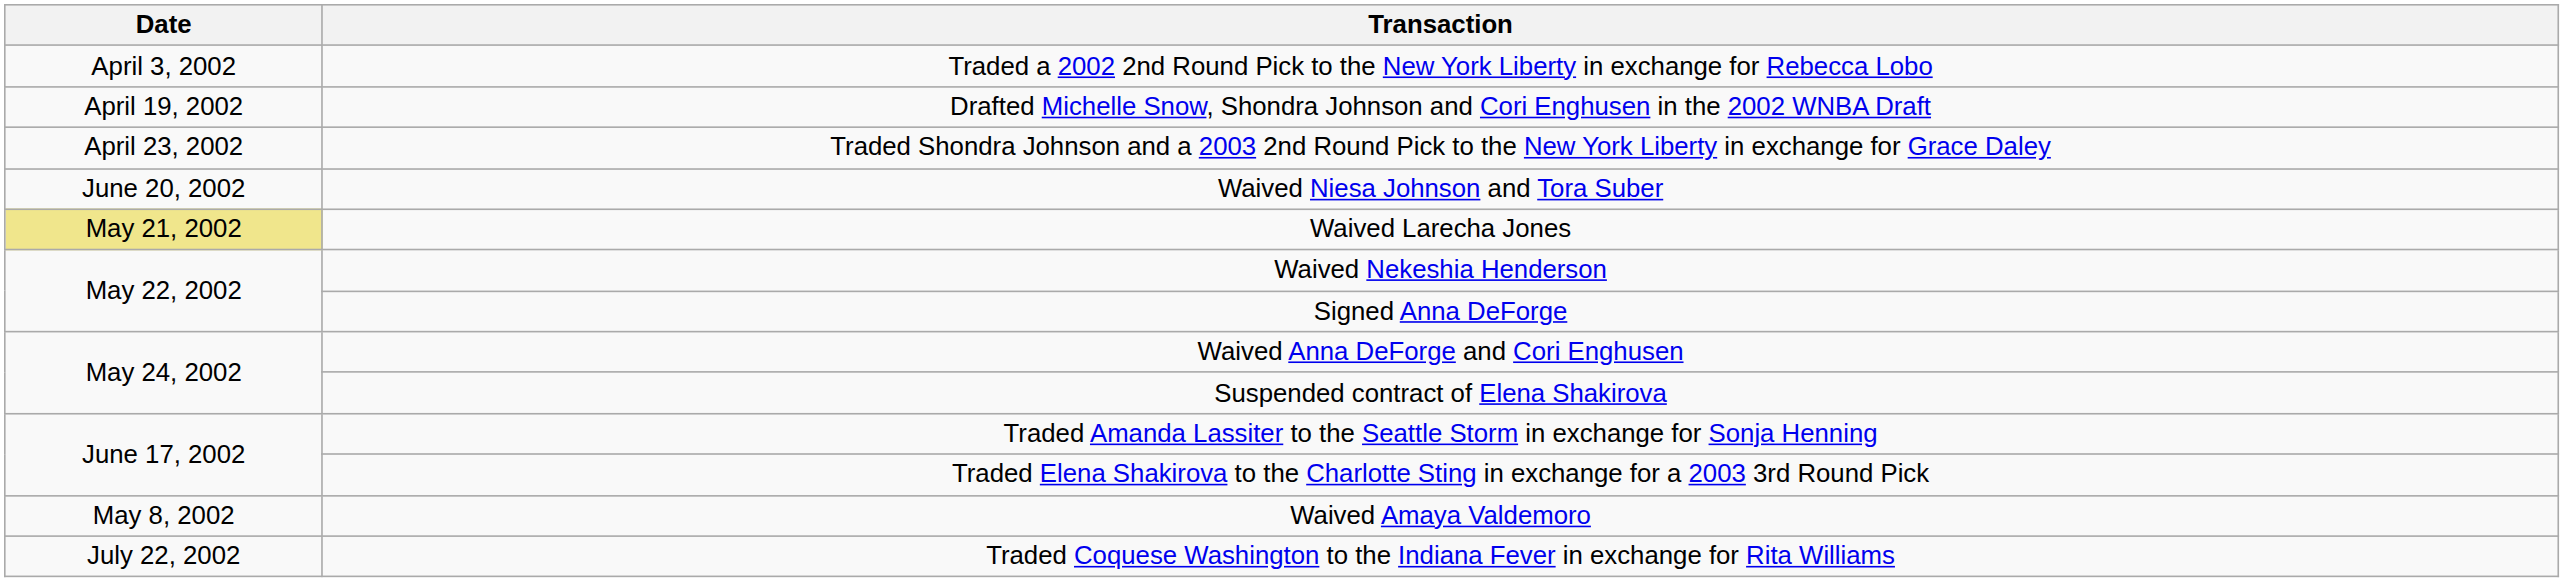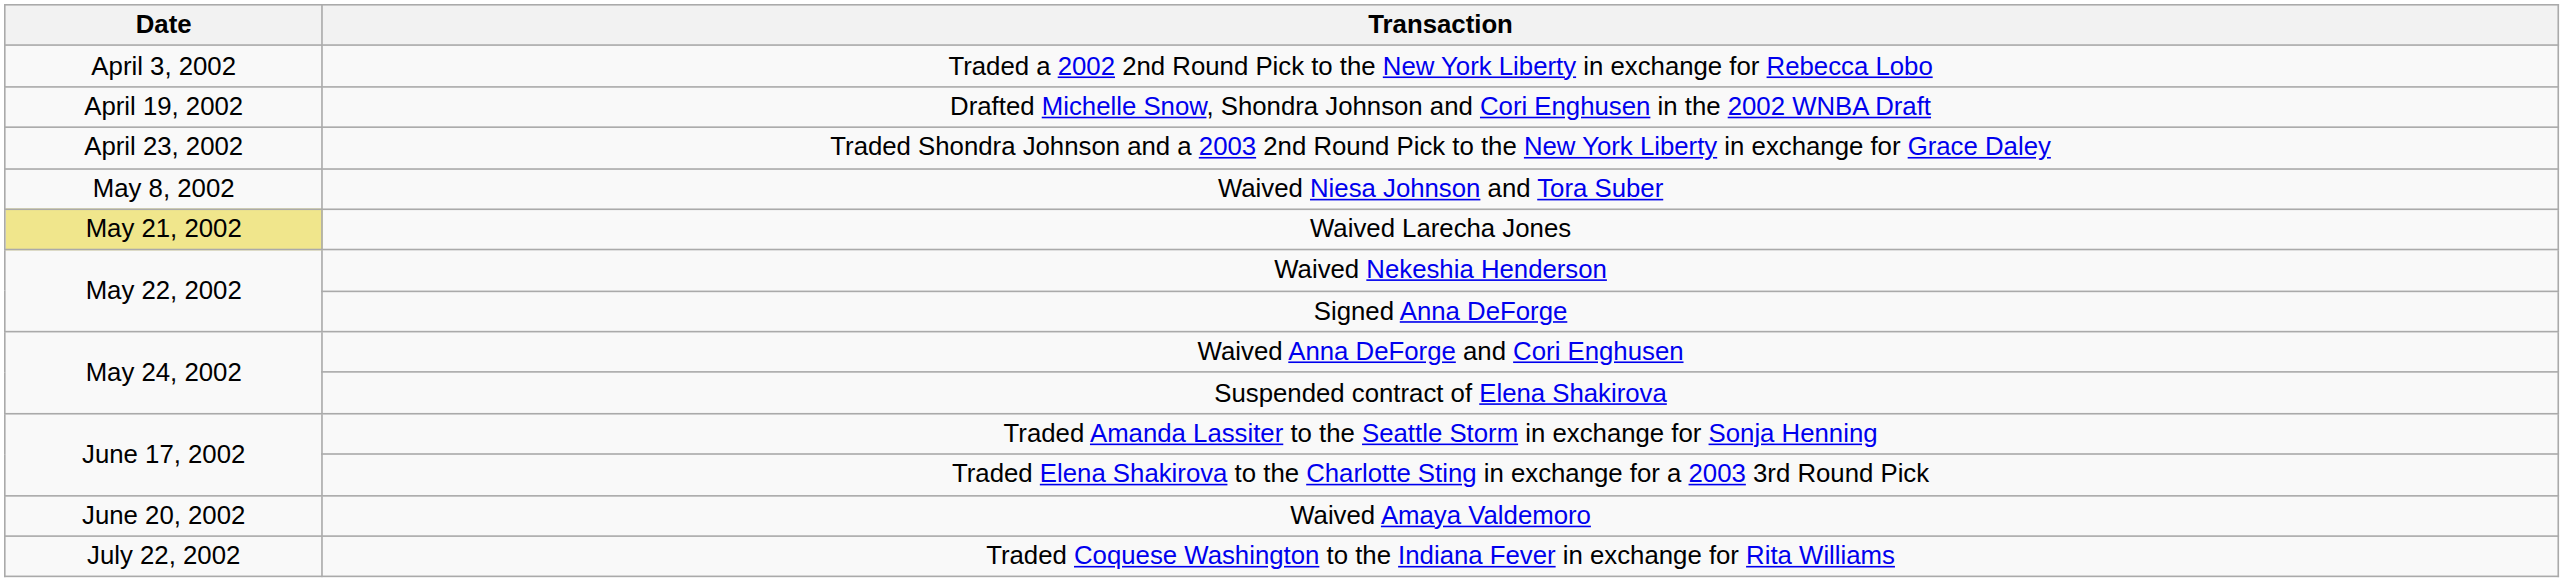Waived Niesa Johnson and Tora Suber | Date: June 20, 2002 -> May 8, 2002
Waived Amaya Valdemoro | Date: May 8, 2002 -> June 20, 2002
